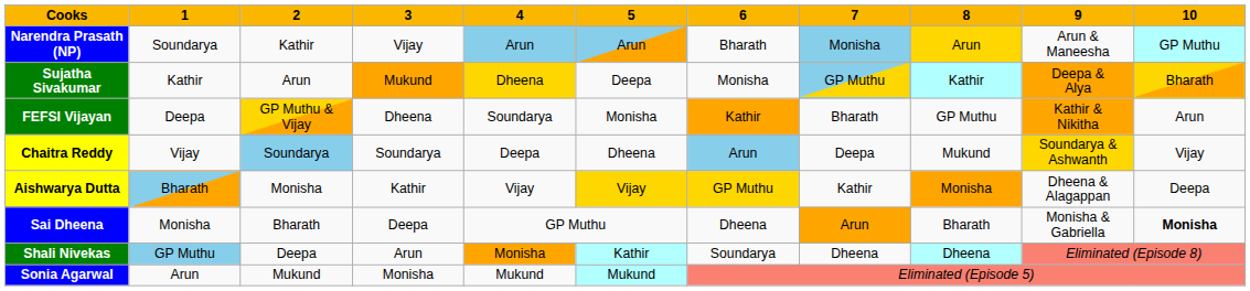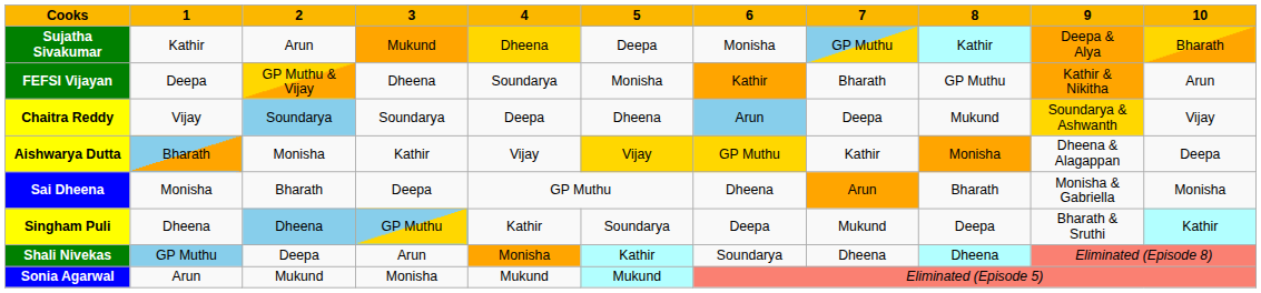- row: Narendra Prasath (NP) | Soundarya | Kathir | Vijay | Arun | Arun | Bharath | Monisha | Arun | Arun & Maneesha | GP Muthu
Sai Dheena | 10: bold -> normal
+ row: Singham Puli | Dheena | Dheena | GP Muthu | Kathir | Soundarya | Deepa | Mukund | Deepa | Bharath & Sruthi | Kathir
